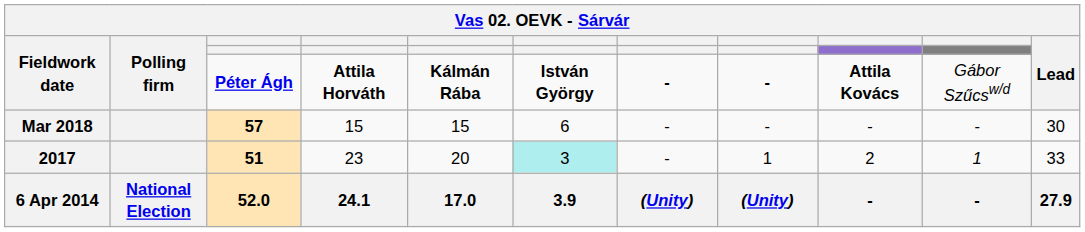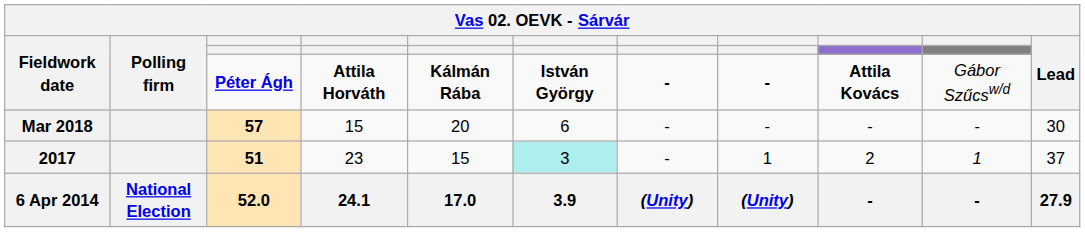Mar 2018 | column 5: 15 -> 20
2017 | column 5: 20 -> 15
2017 | Lead: 33 -> 37
